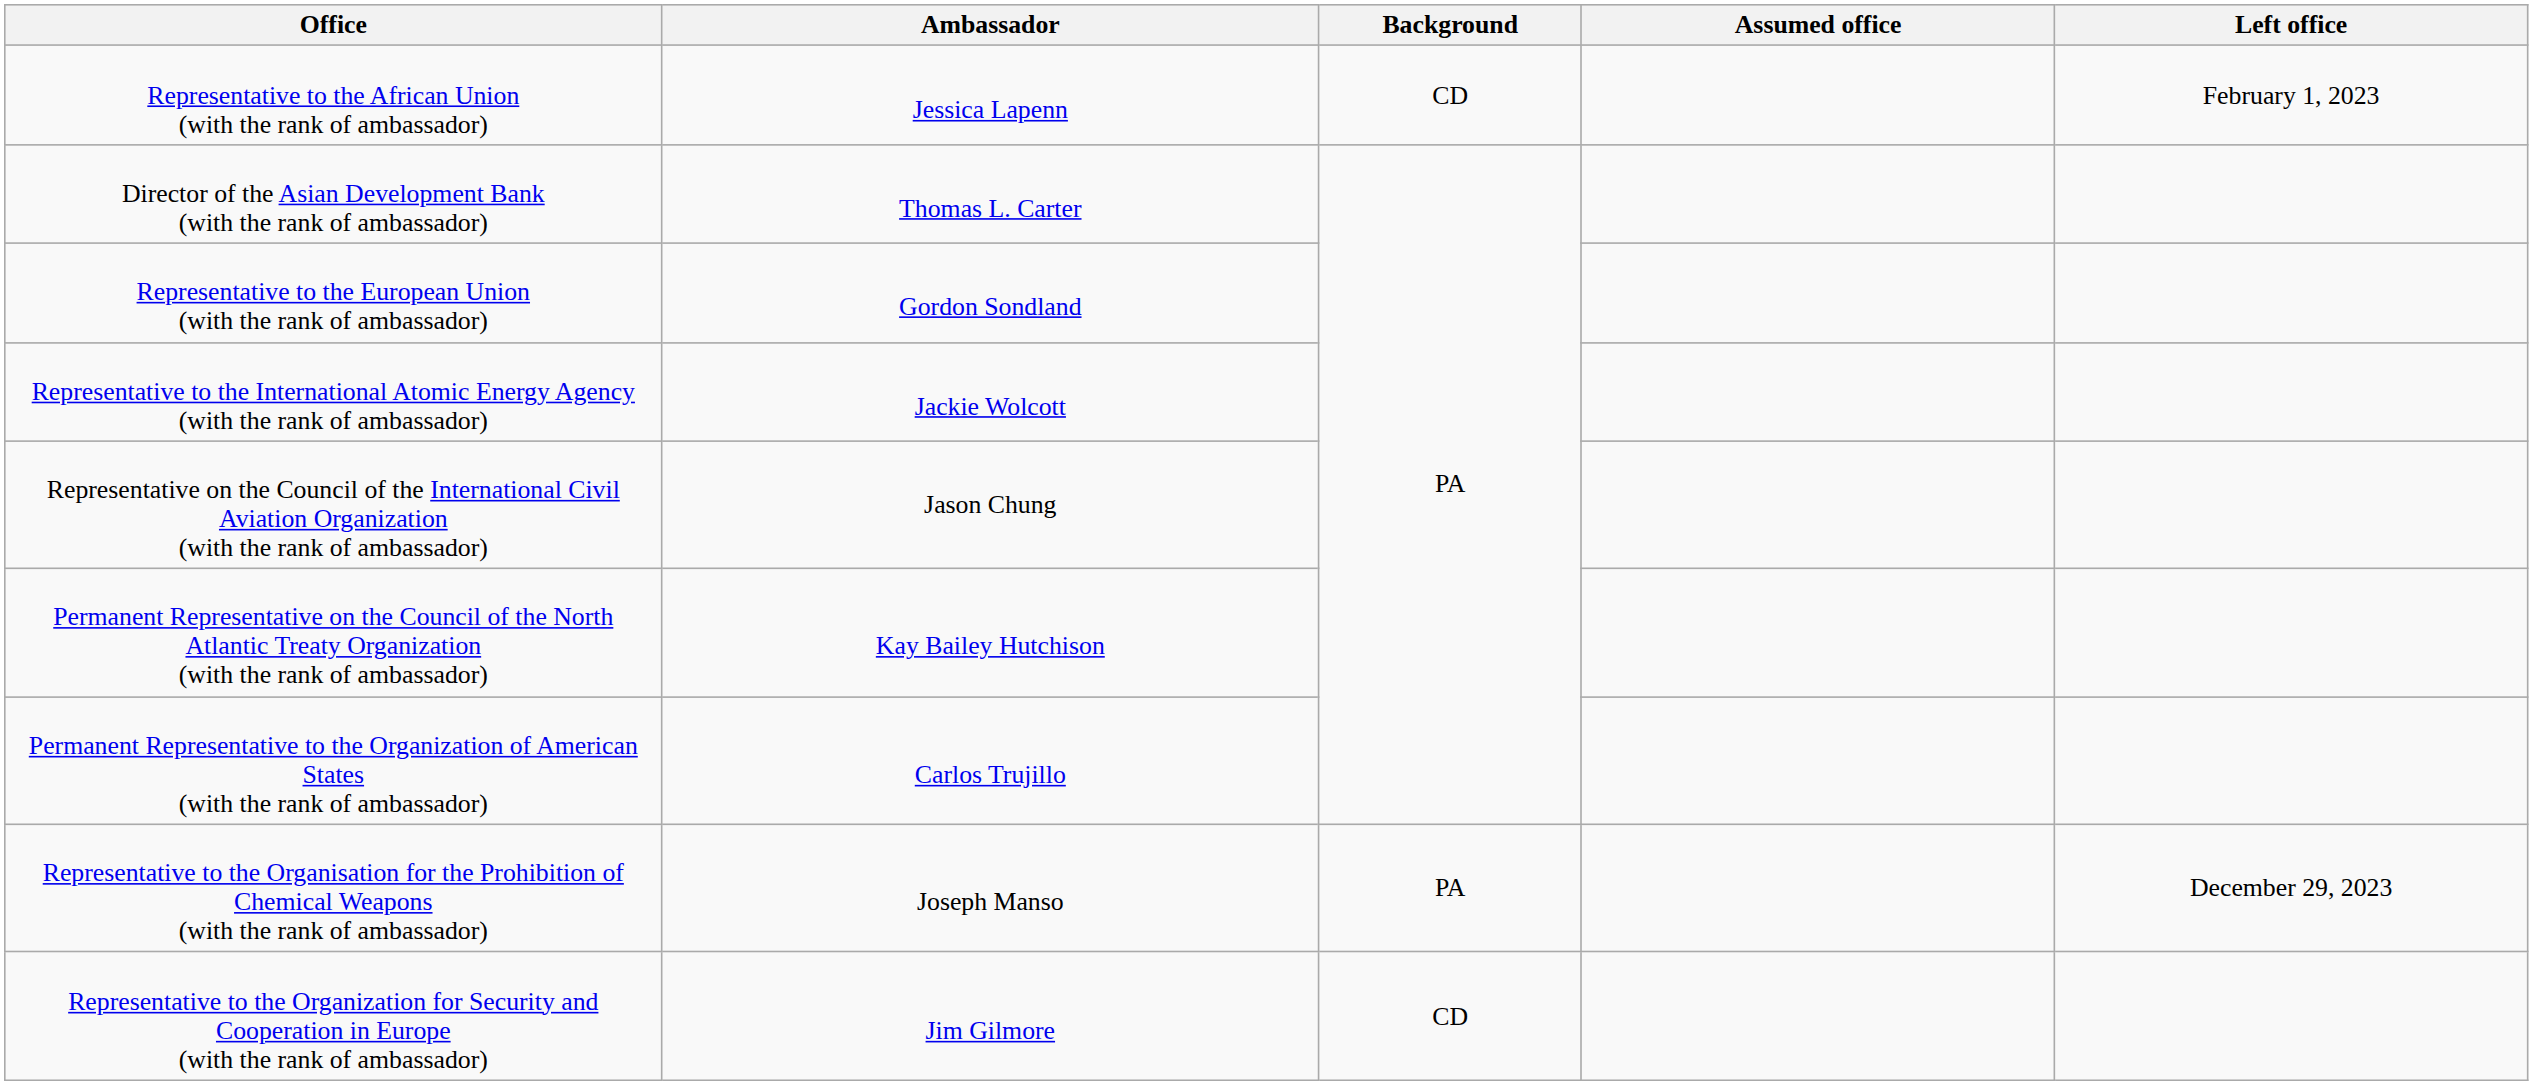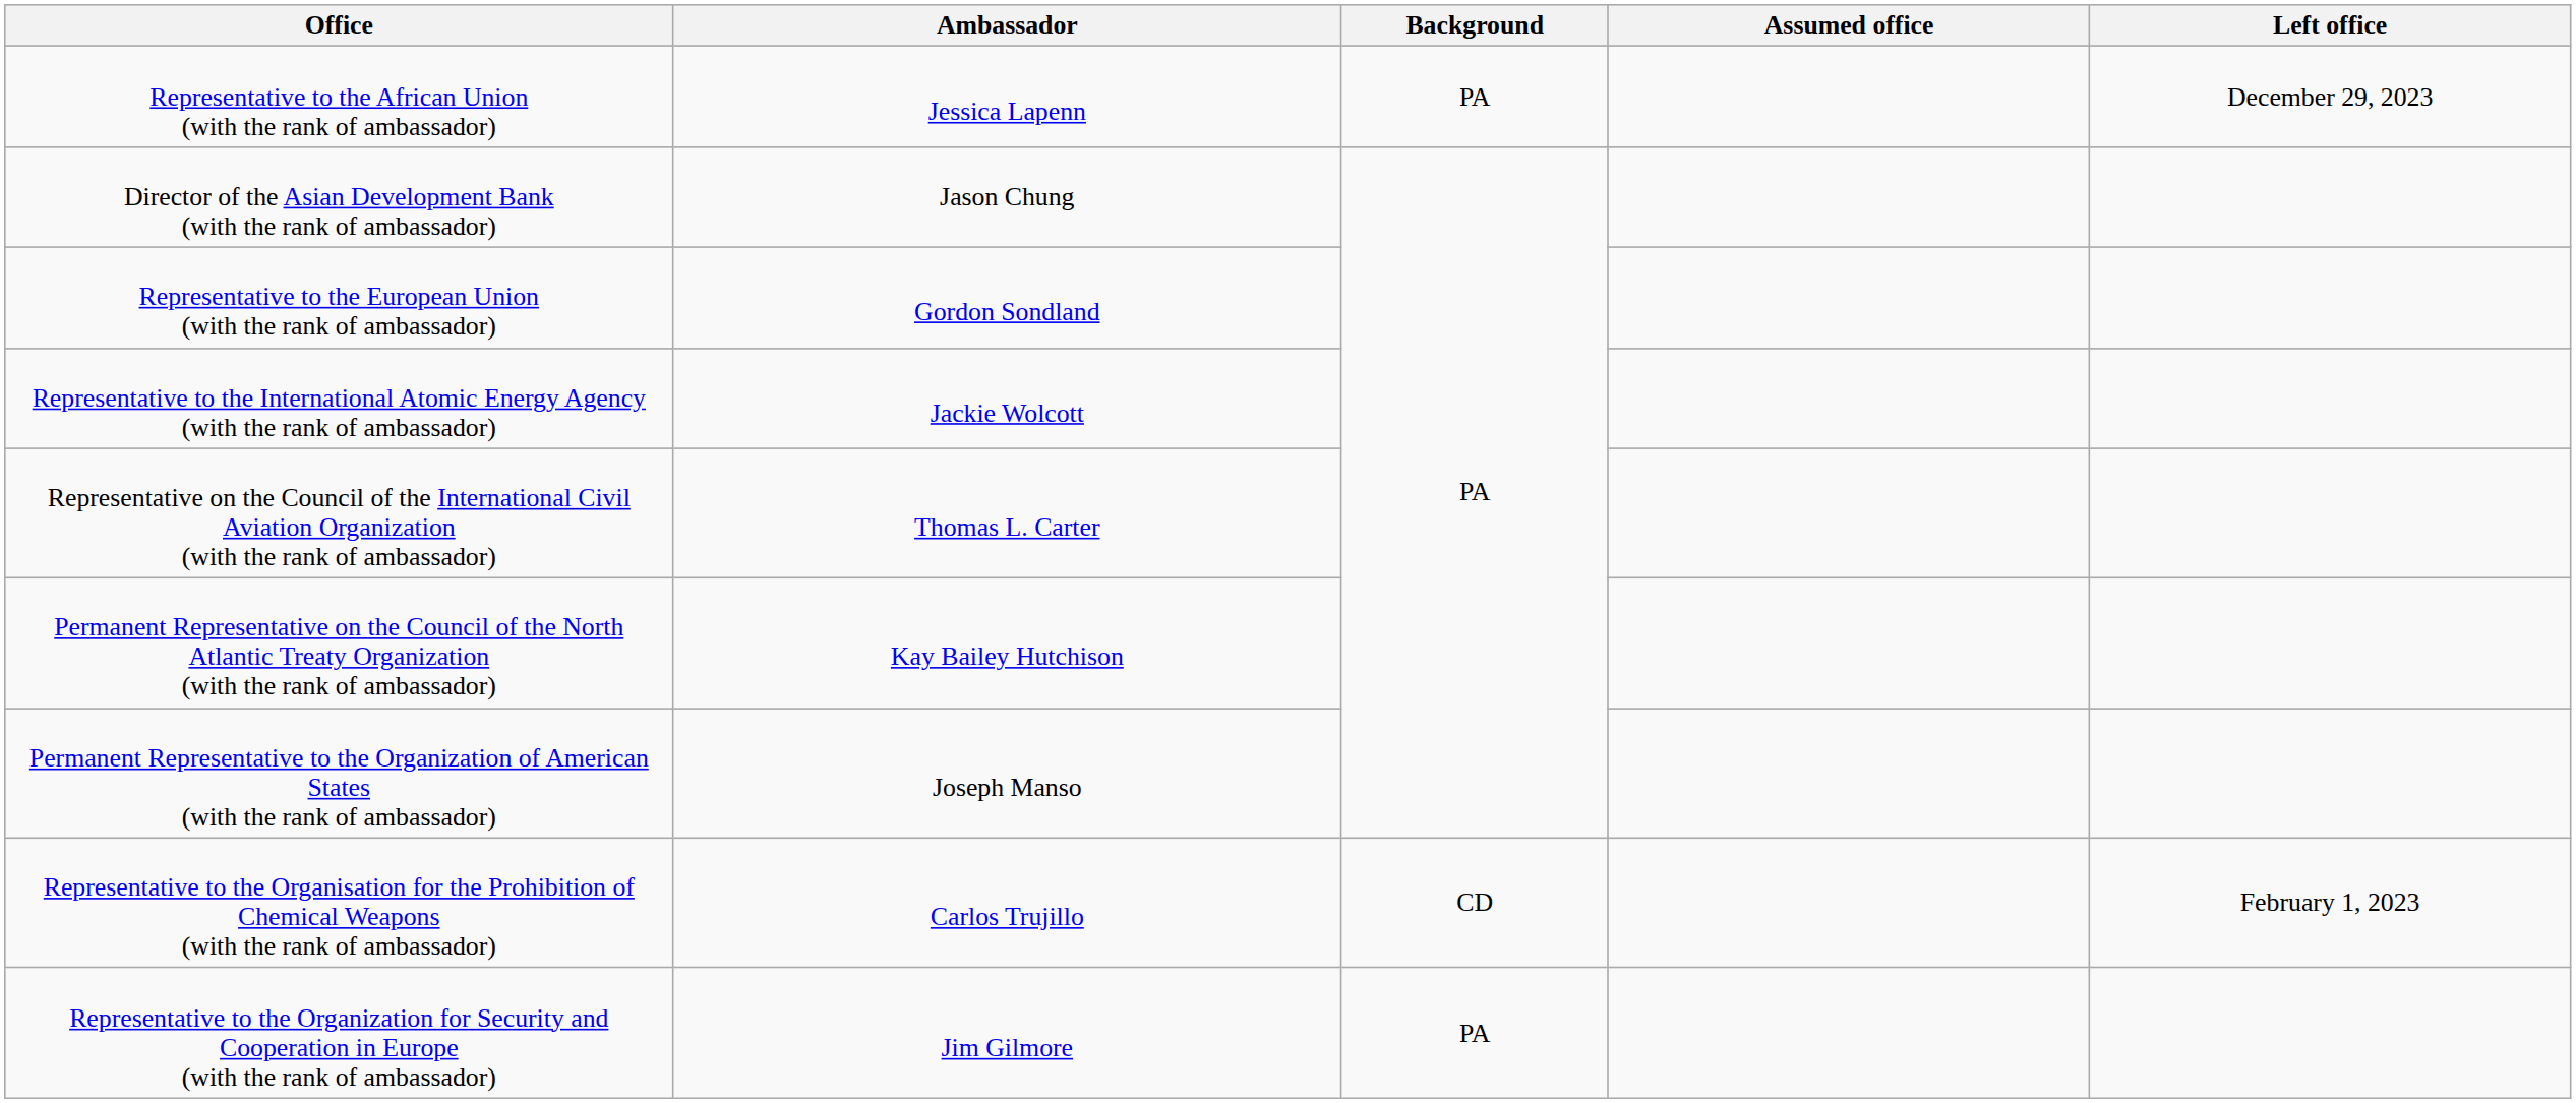row 2 | Background: CD -> PA
row 2 | Left office: February 1, 2023 -> December 29, 2023
row 3 | Ambassador: Thomas L. Carter -> Jason Chung
row 6 | Ambassador: Jason Chung -> Thomas L. Carter
row 8 | Ambassador: Carlos Trujillo -> Joseph Manso
row 9 | Ambassador: Joseph Manso -> Carlos Trujillo
row 9 | Background: PA -> CD
row 9 | Left office: December 29, 2023 -> February 1, 2023
row 10 | Background: CD -> PA
